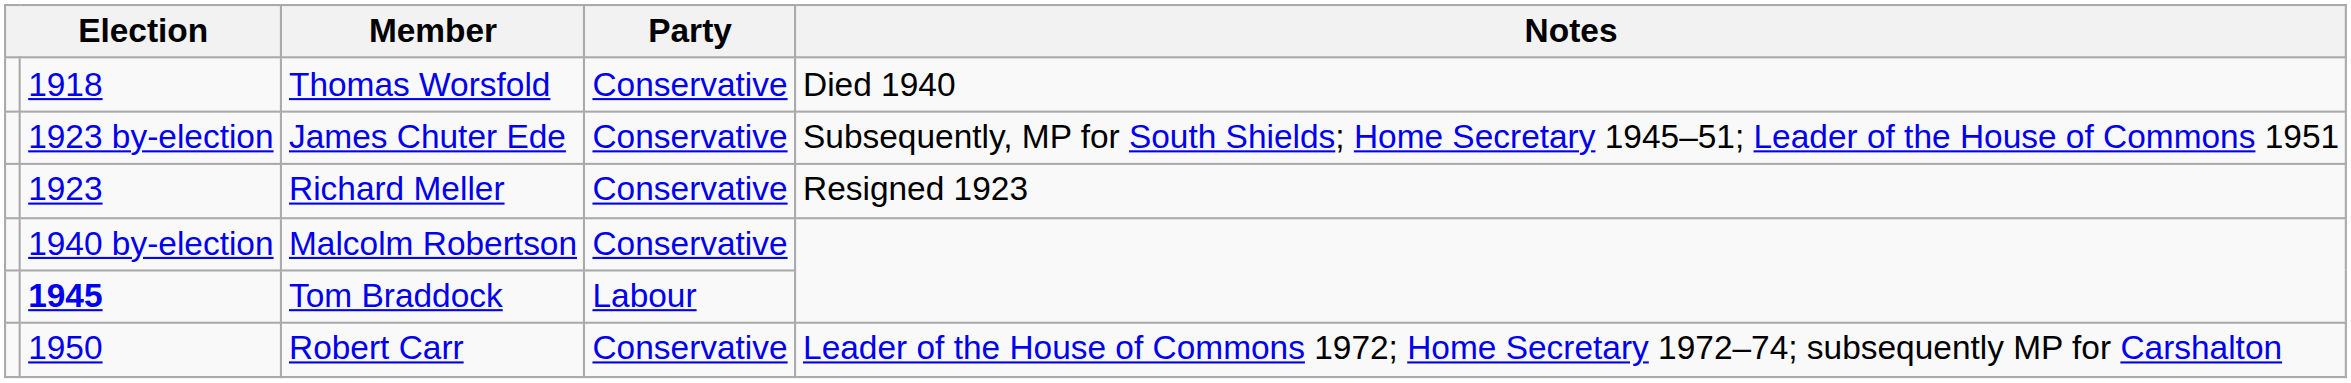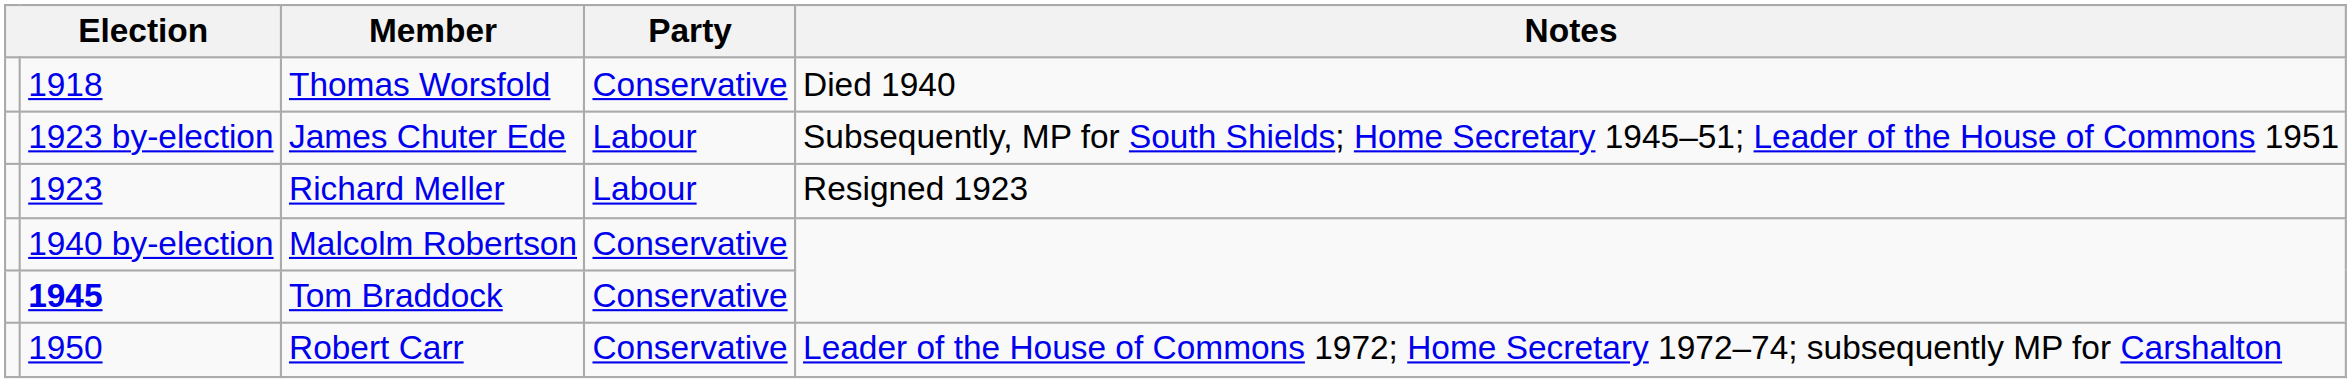James Chuter Ede | Party: Conservative -> Labour
Richard Meller | Party: Conservative -> Labour
Tom Braddock | Party: Labour -> Conservative
